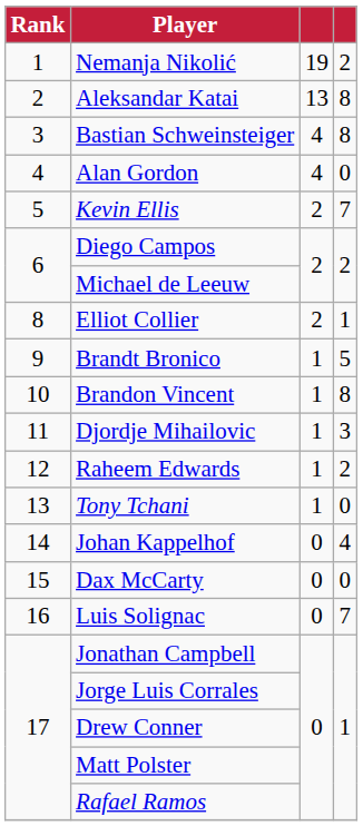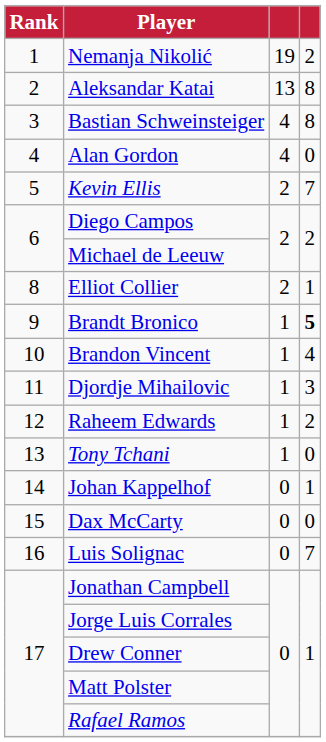Brandt Bronico | column 4: normal -> bold
Brandon Vincent | column 4: 8 -> 4
Johan Kappelhof | column 4: 4 -> 1
